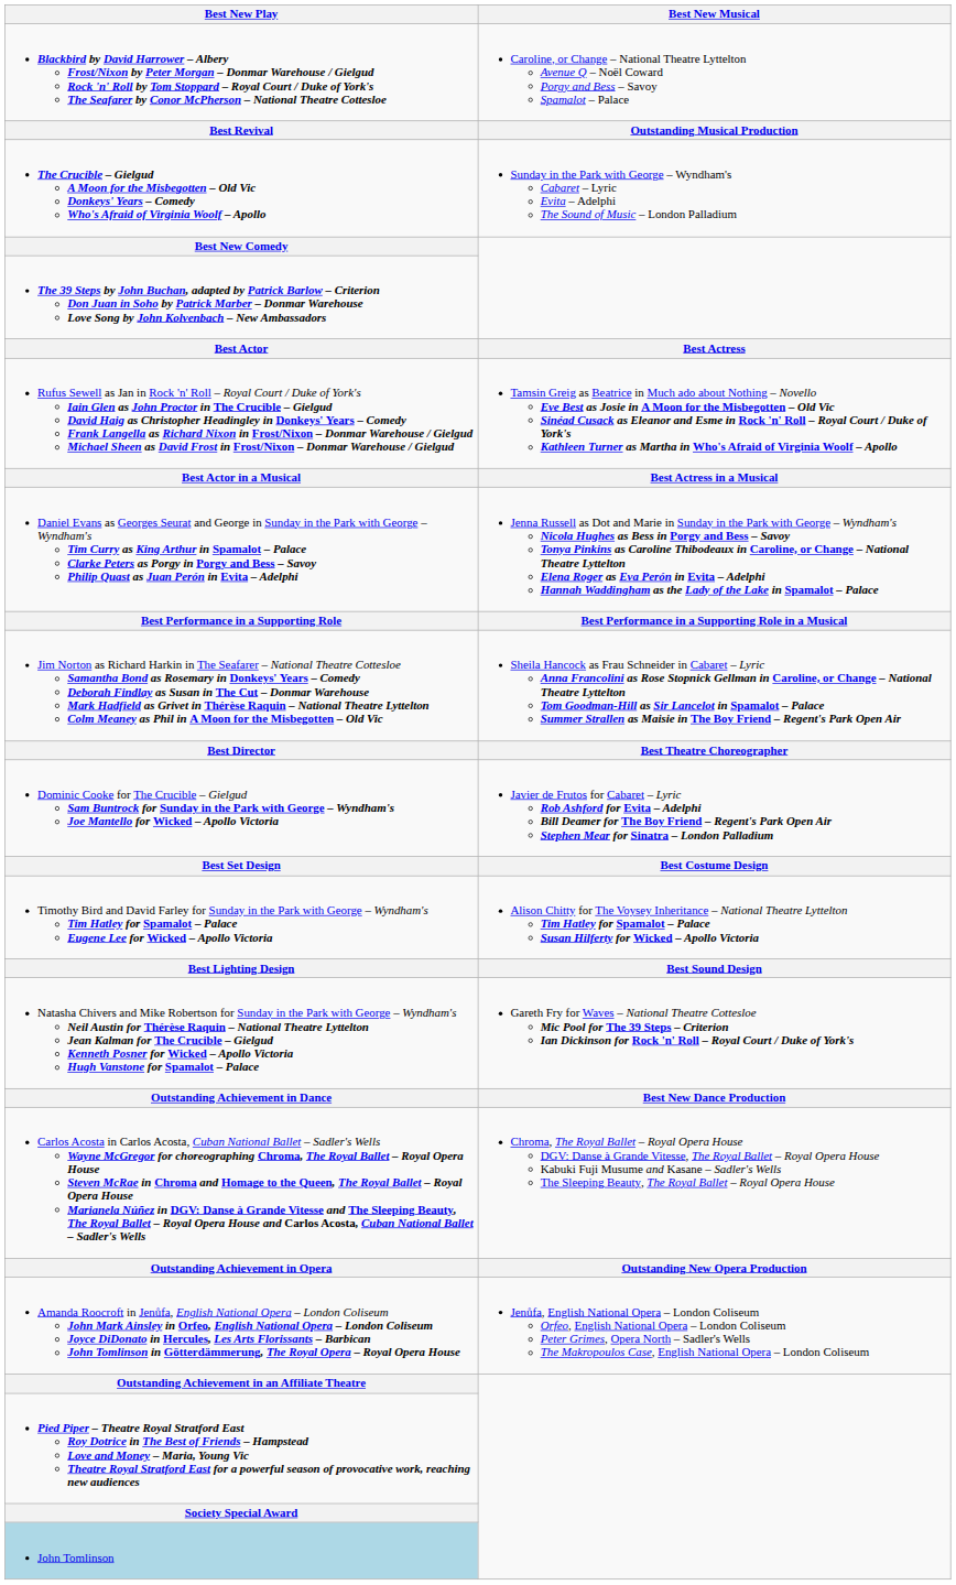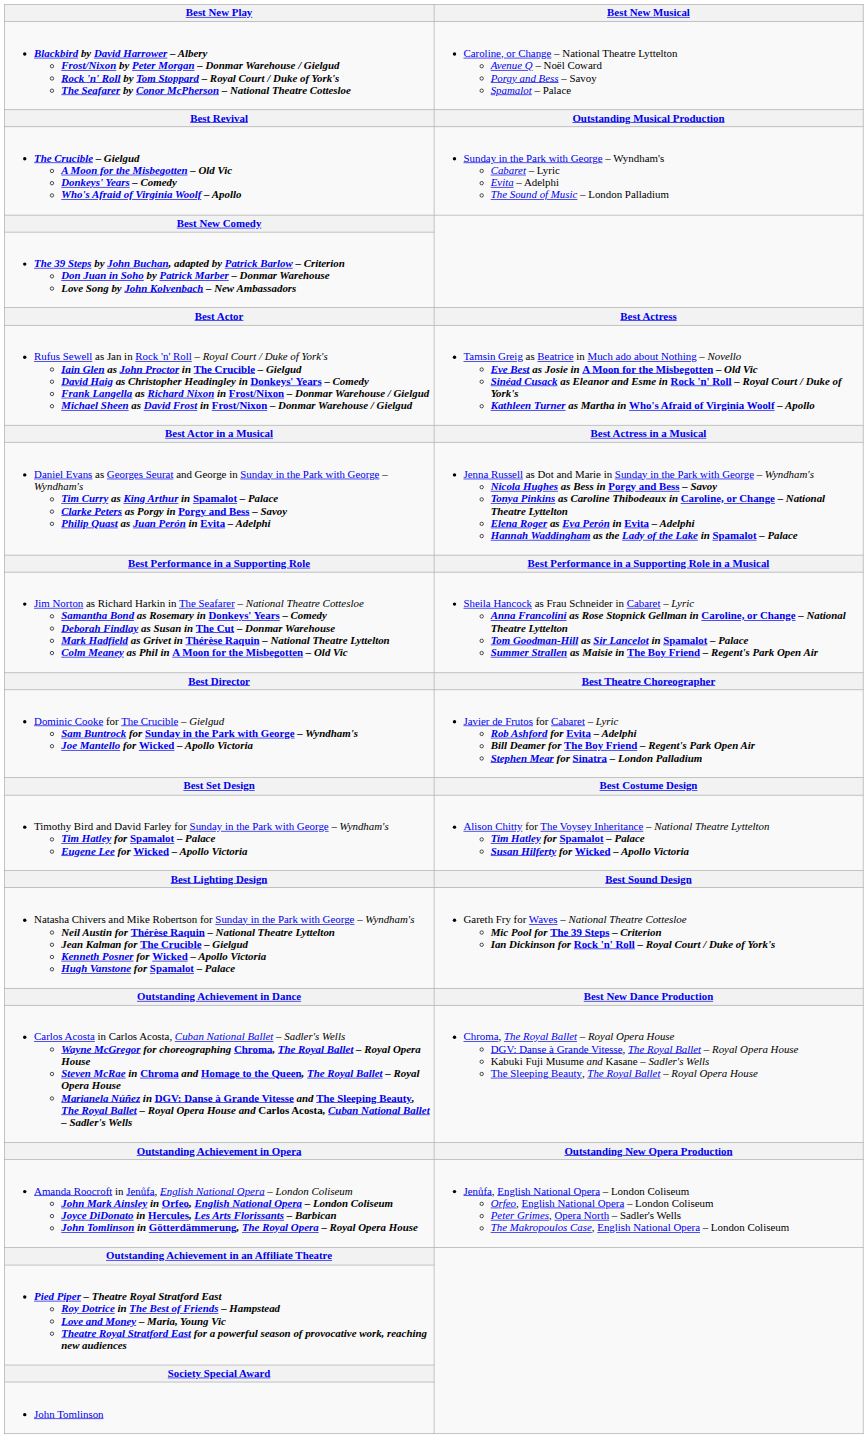John Tomlinson | Best New Play: lightblue background -> no background
